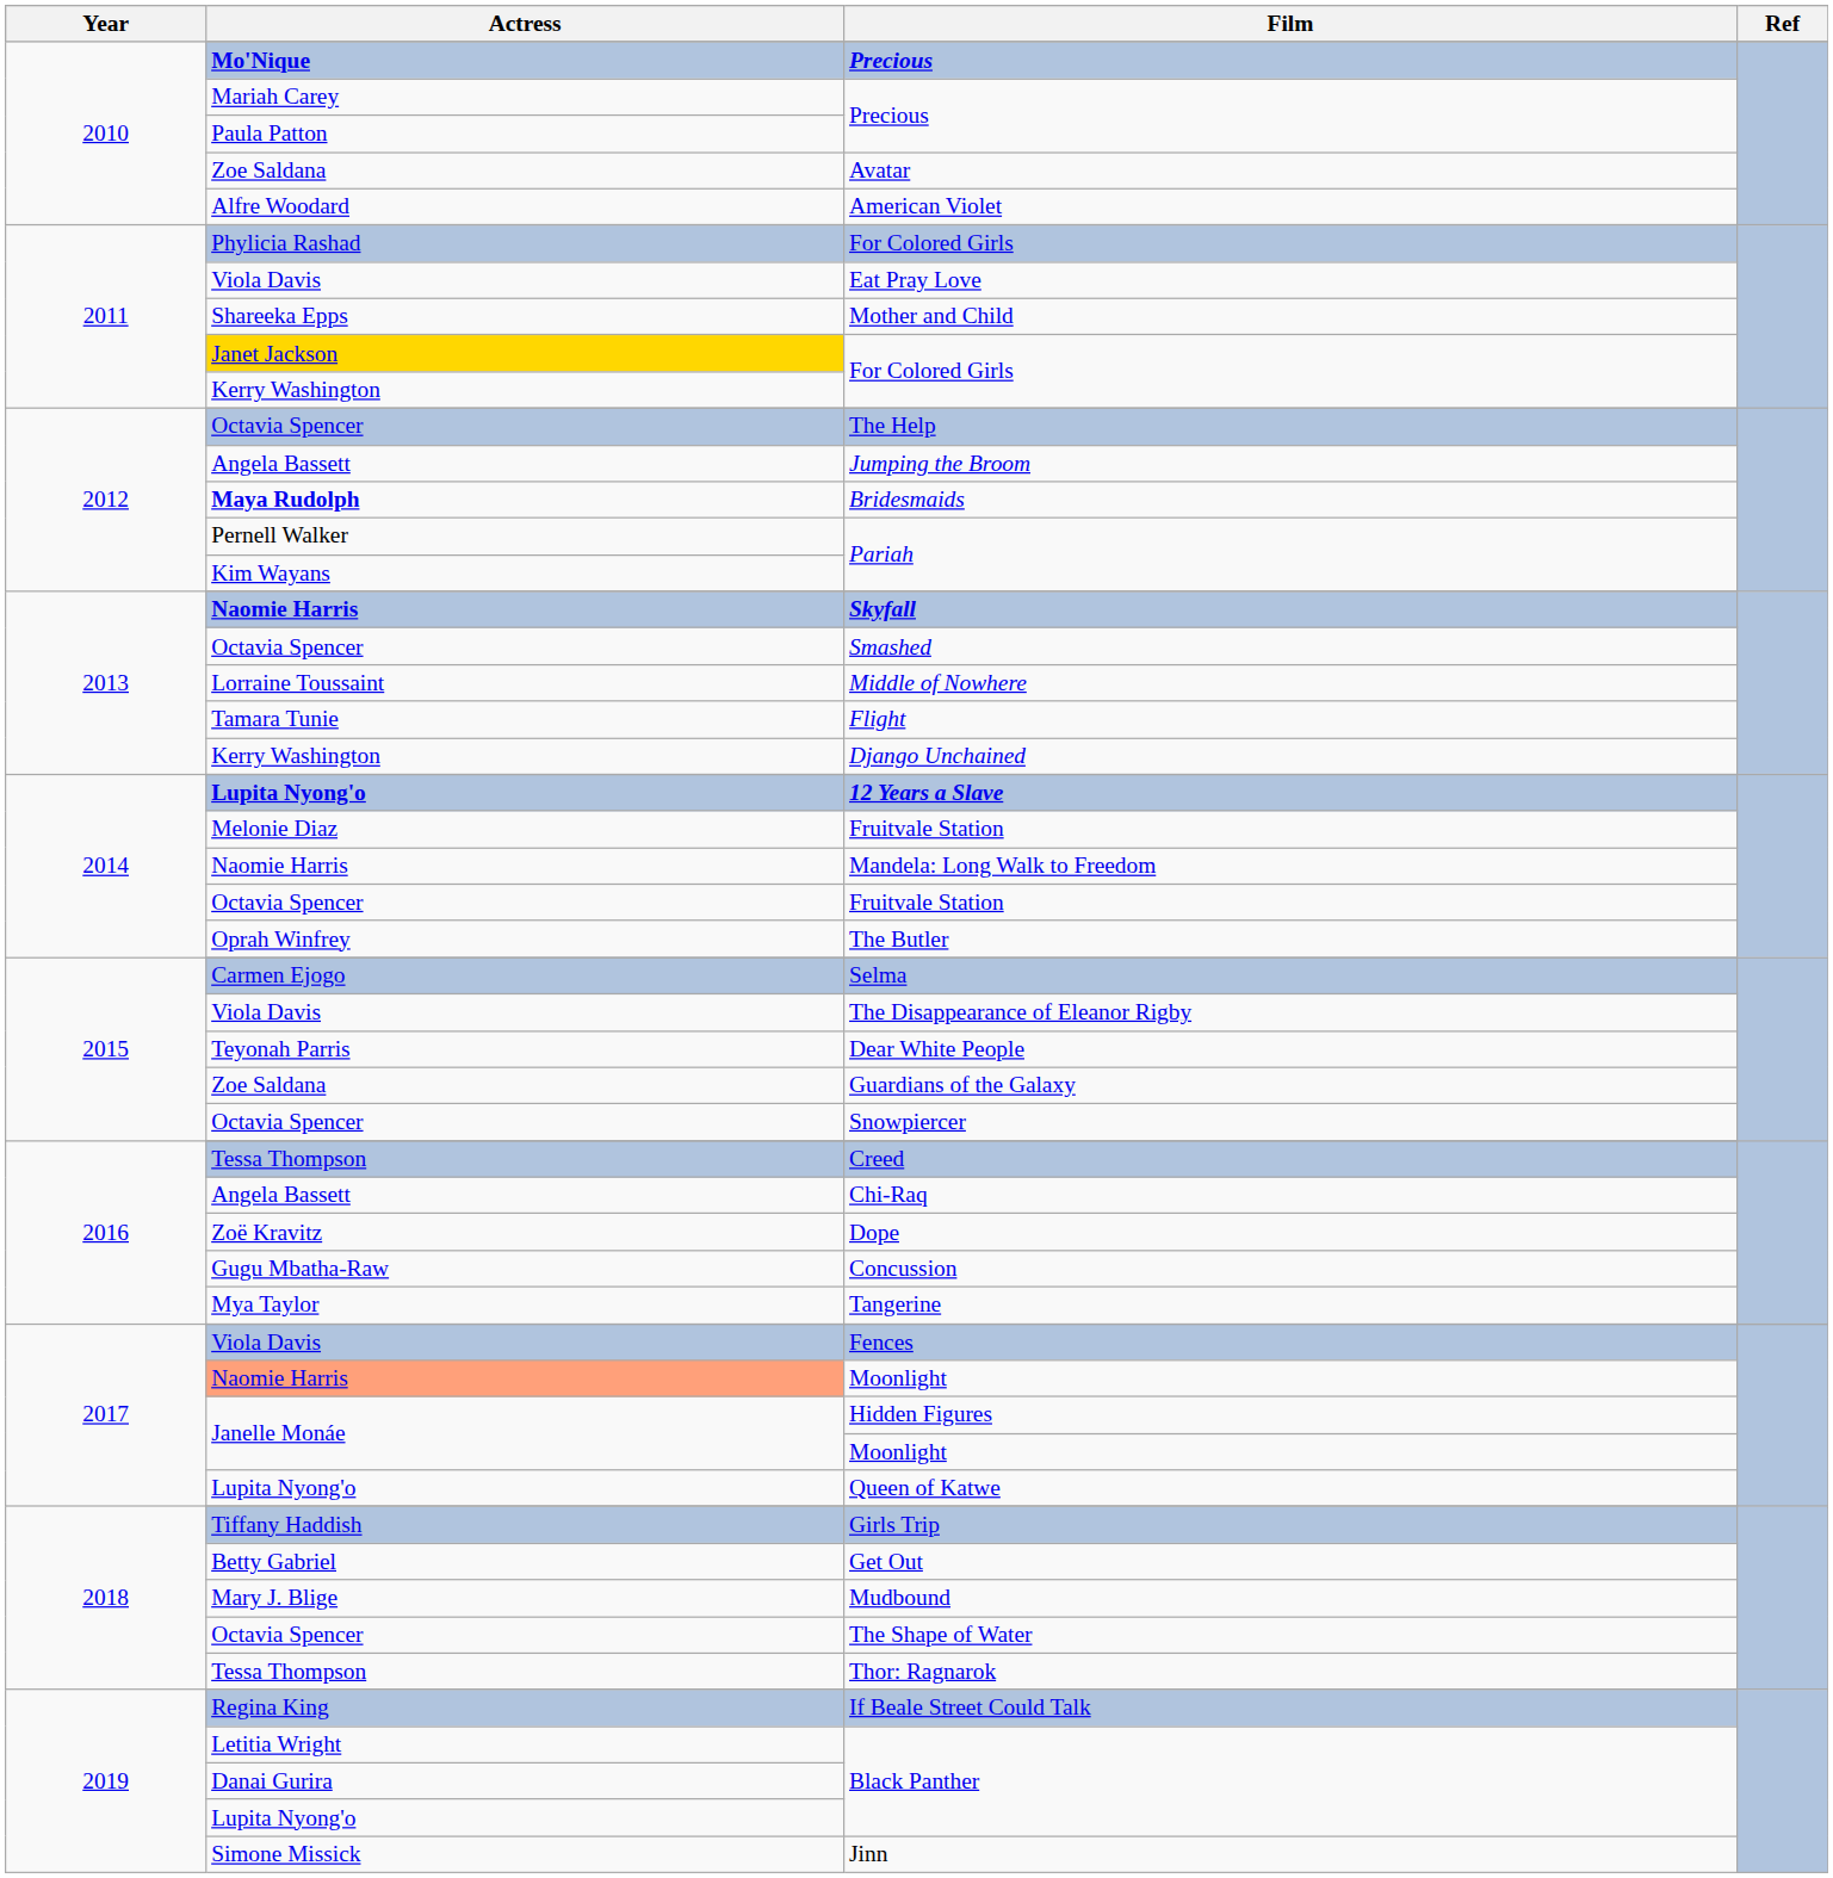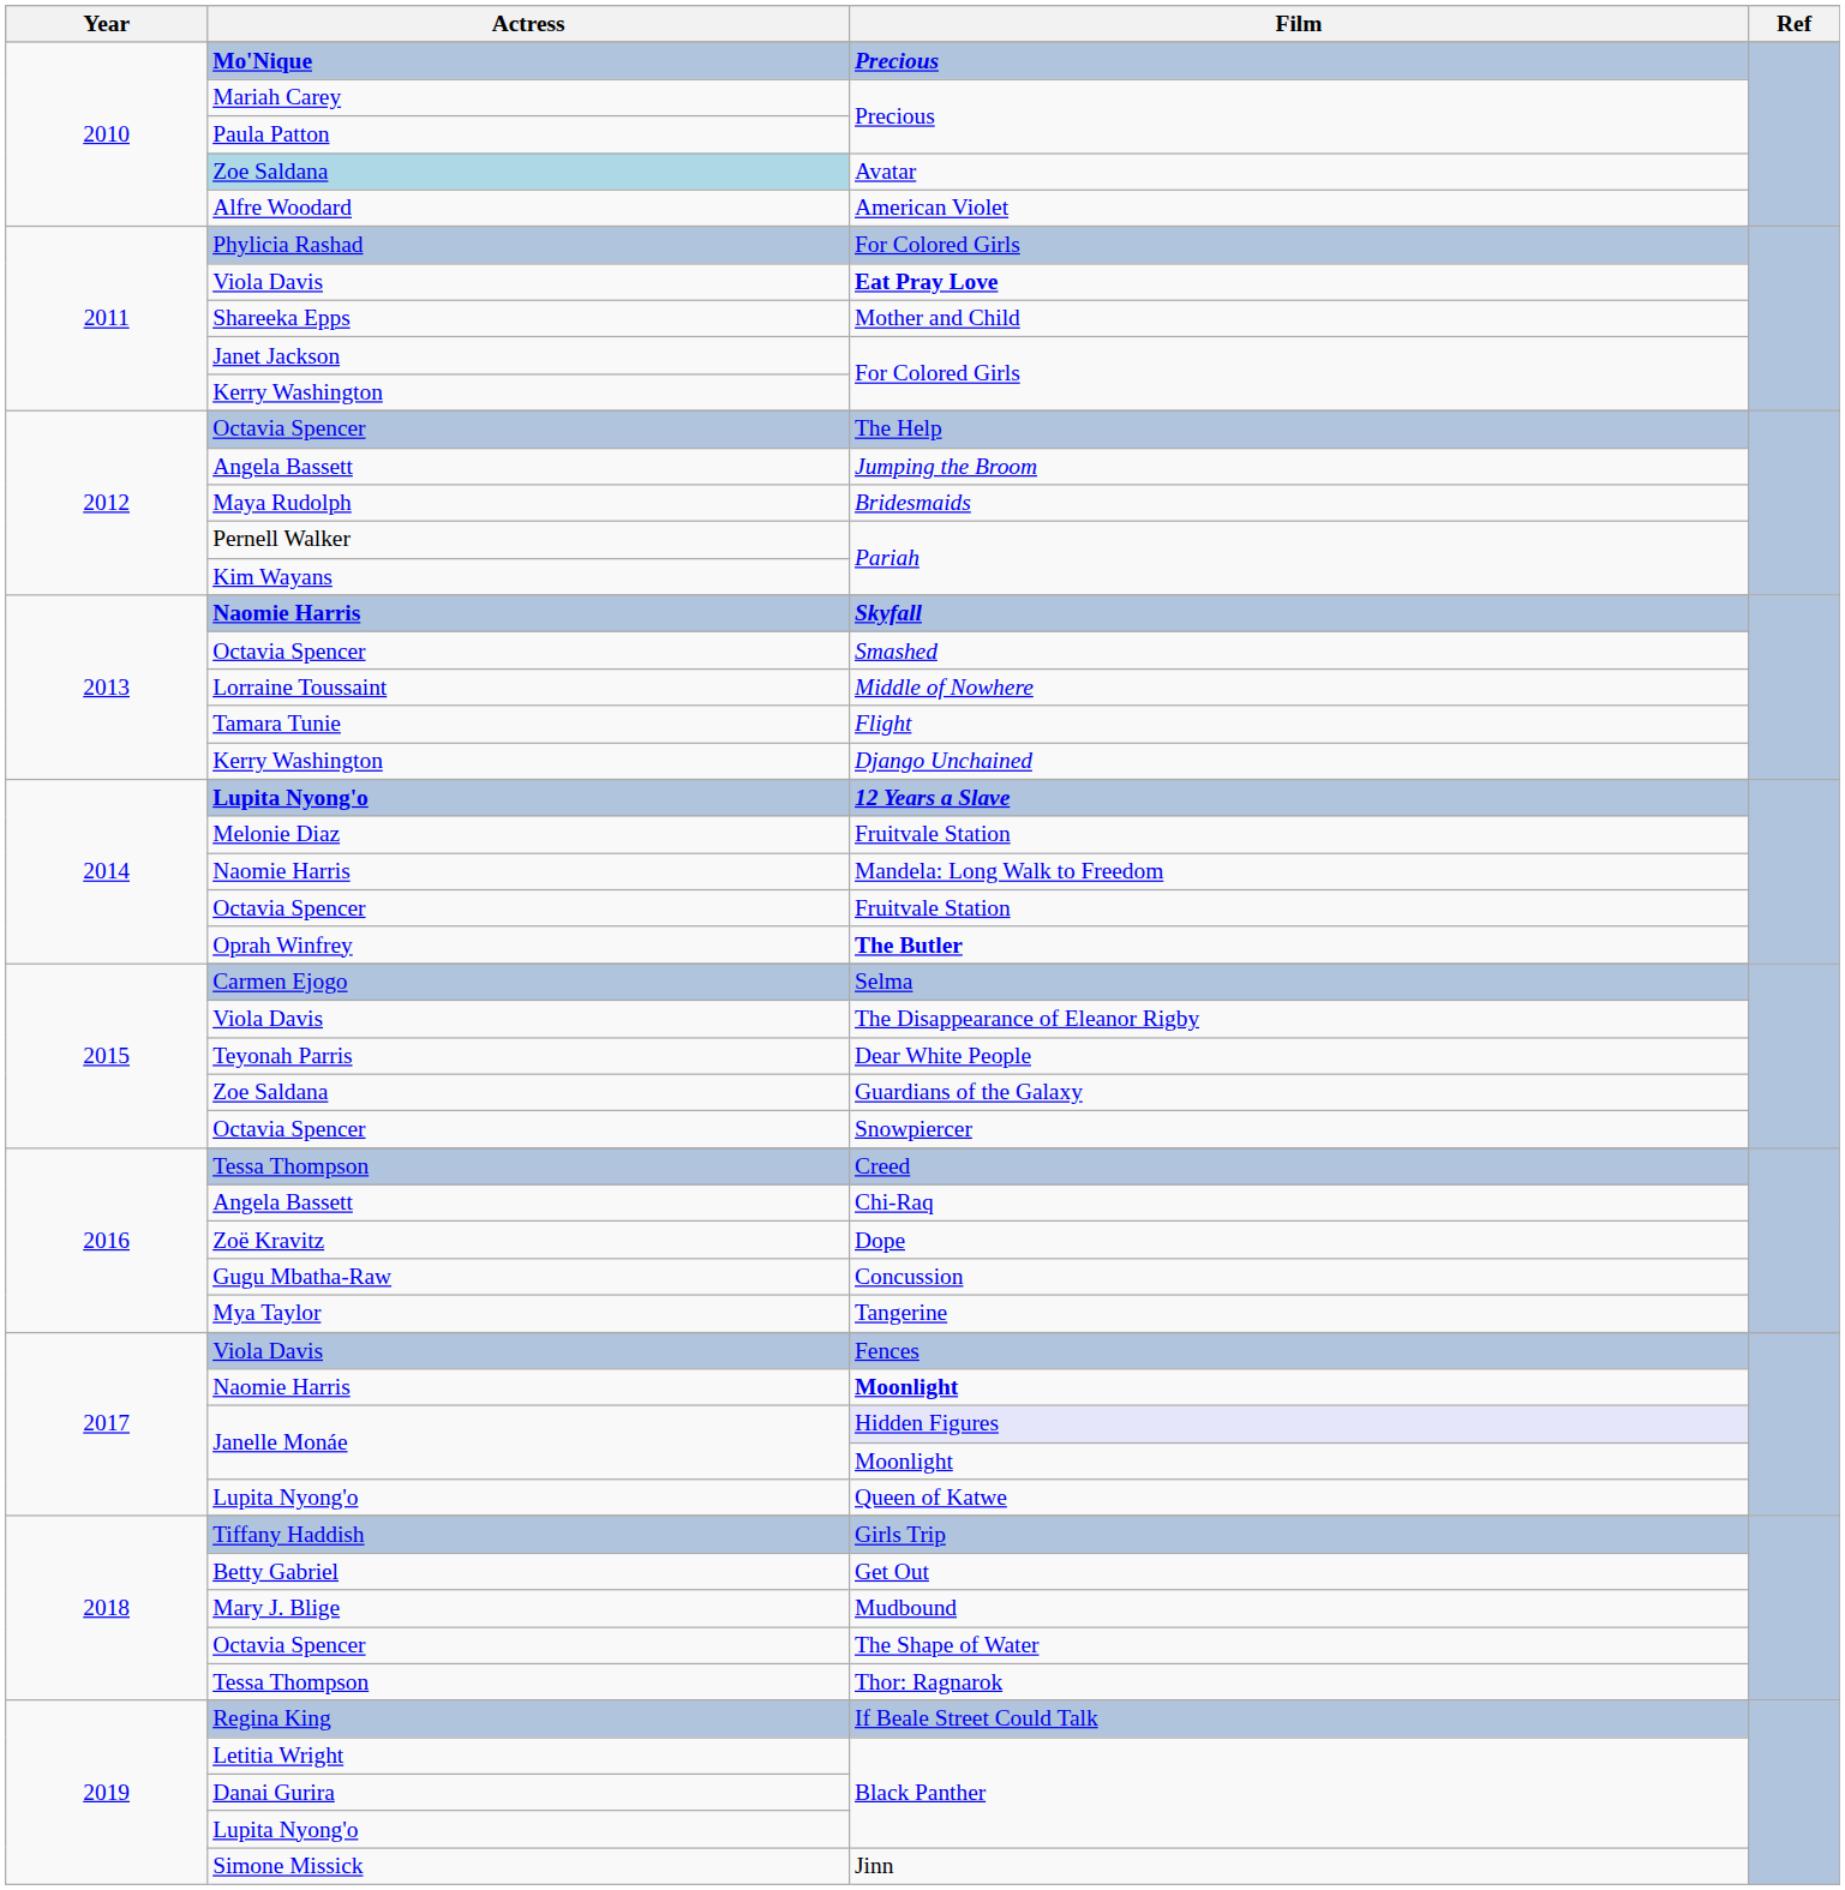Avatar | Actress: no background -> lightblue background
Eat Pray Love | Film: normal -> bold
Janet Jackson / For Colored Girls | Actress: gold background -> no background
Bridesmaids | Actress: bold -> normal
The Butler | Film: normal -> bold
Naomie Harris / Moonlight | Actress: lightsalmon background -> no background
Naomie Harris / Moonlight | Film: normal -> bold
Hidden Figures | Film: no background -> lavender background
